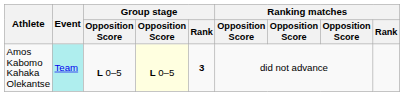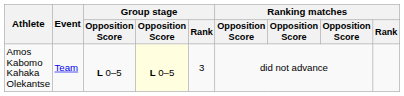Amos Kabomo Kahaka Olekantse | Event: paleturquoise background -> no background
Amos Kabomo Kahaka Olekantse | Group stage / Rank: bold -> normal
